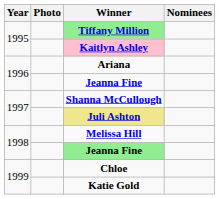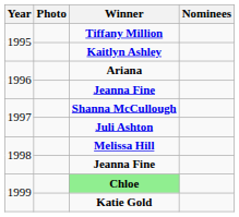Tiffany Million | Winner: lightgreen background -> no background
Kaitlyn Ashley | Winner: pink background -> no background
Juli Ashton | Winner: khaki background -> no background
1998 / Jeanna Fine | Winner: lightgreen background -> no background
Chloe | Winner: no background -> lightgreen background
